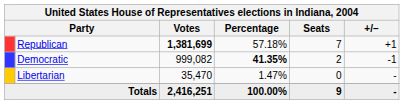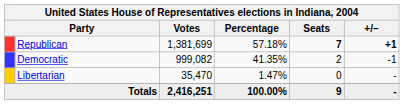Republican | Votes: bold -> normal
Republican | Seats: normal -> bold
Republican | +/–: normal -> bold
Democratic | Percentage: bold -> normal
